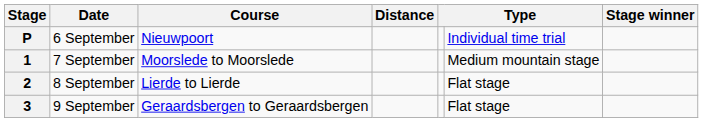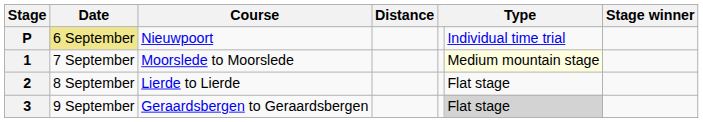P | Date: no background -> khaki background
1 | column 6: no background -> lightyellow background
3 | column 6: no background -> lightgrey background
